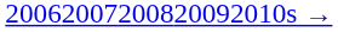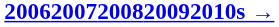row 1 | column 1: normal -> bold
